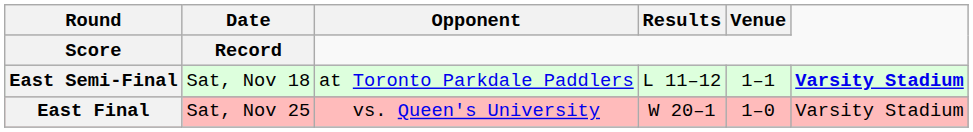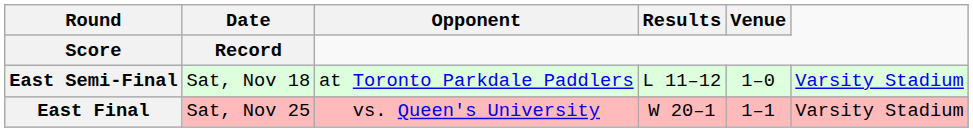East Semi-Final | Venue: 1–1 -> 1–0
East Semi-Final | column 6: bold -> normal
East Final | Venue: 1–0 -> 1–1
